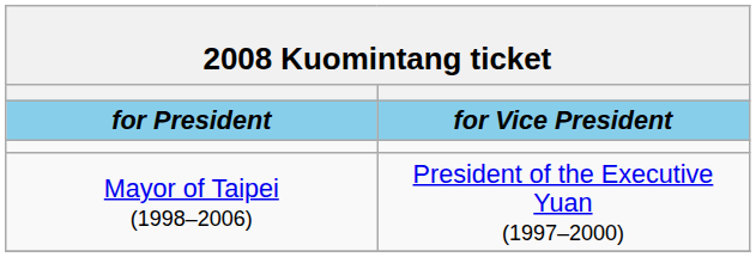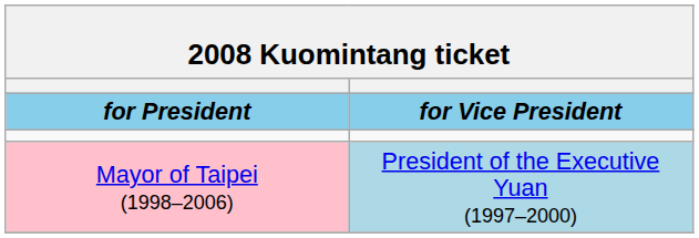Mayor of Taipei (1998–2006) | column 1: no background -> pink background
Mayor of Taipei (1998–2006) | column 2: no background -> lightblue background
